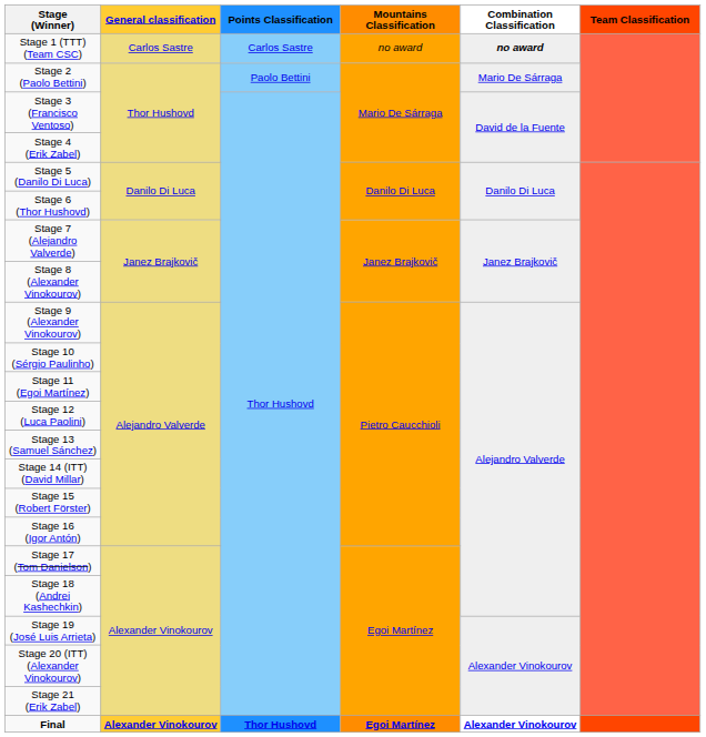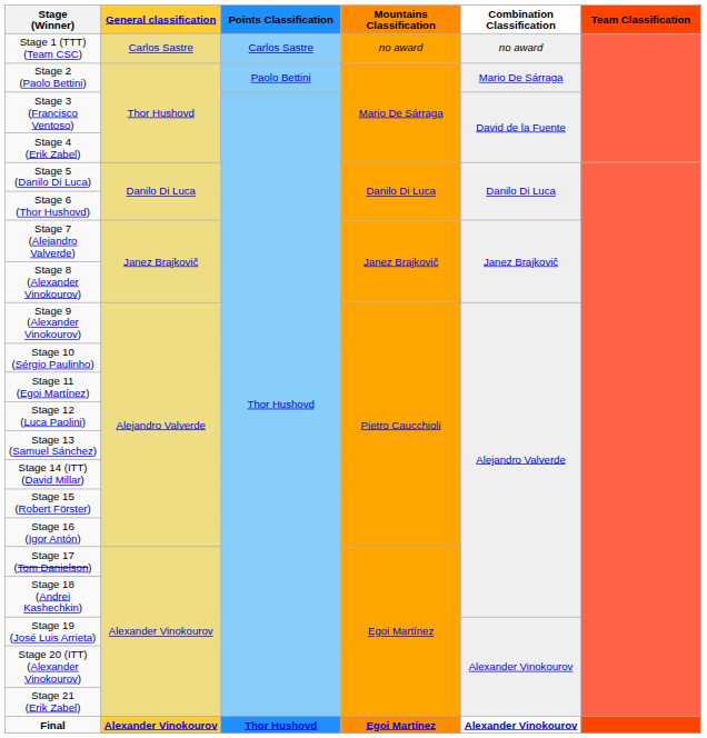Stage 1 (TTT) (Team CSC) | Combination Classification: bold -> normal
